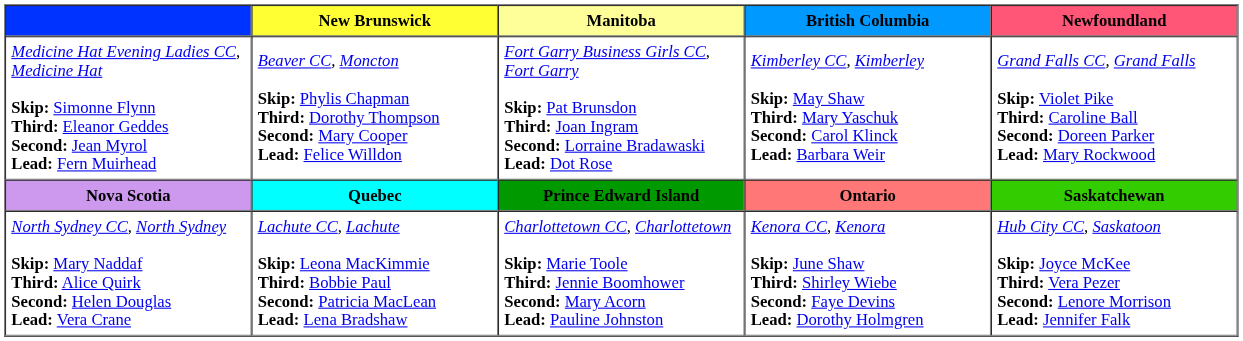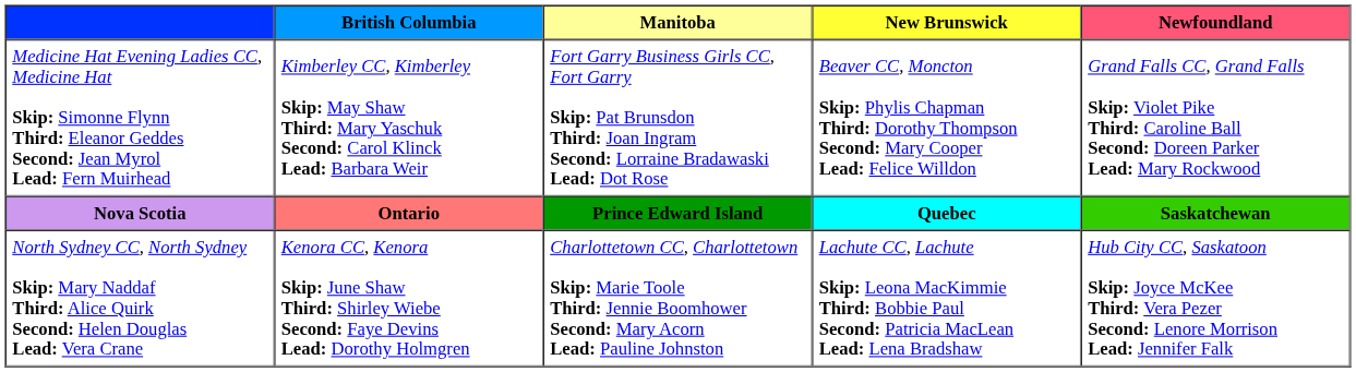columns swapped: British Columbia <-> New Brunswick
